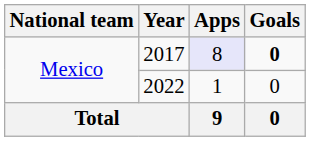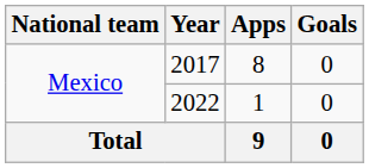2017 | Apps: lavender background -> no background
2017 | Goals: bold -> normal
